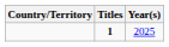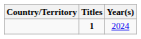row 2 | Year(s): 2025 -> 2024
